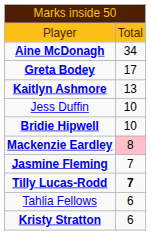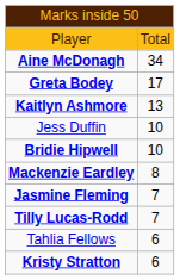Mackenzie Eardley | column 2: pink background -> no background
Tilly Lucas-Rodd | column 2: bold -> normal
